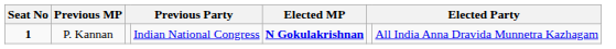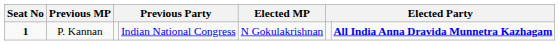P. Kannan | Elected MP: bold -> normal
P. Kannan | column 7: normal -> bold
